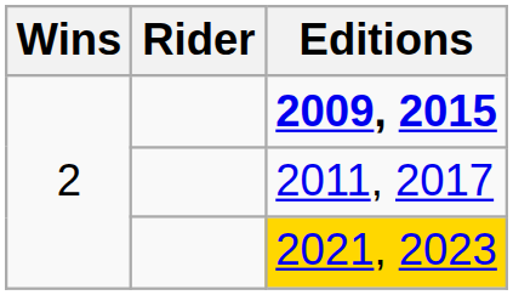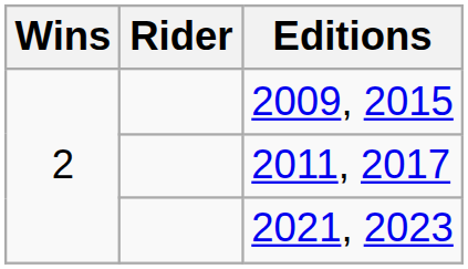2009, 2015 | Editions: bold -> normal
2021, 2023 | Editions: gold background -> no background
